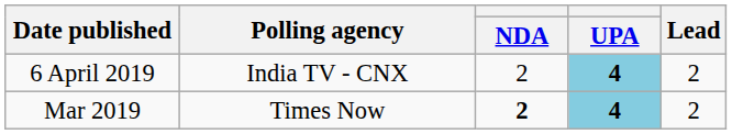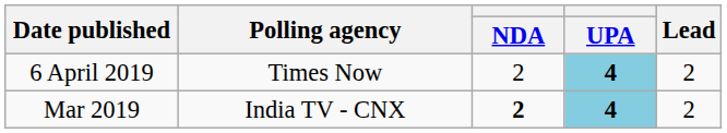6 April 2019 | Polling agency: India TV - CNX -> Times Now
Mar 2019 | Polling agency: Times Now -> India TV - CNX
